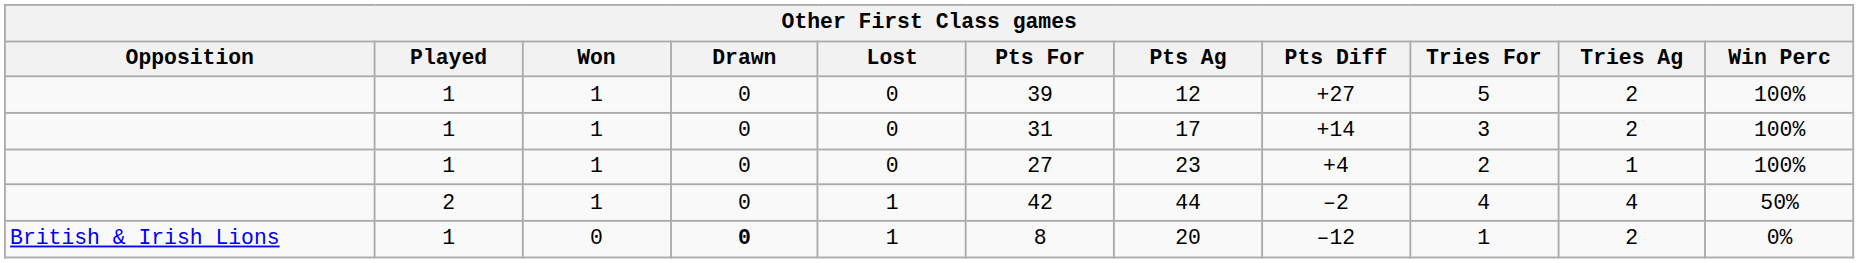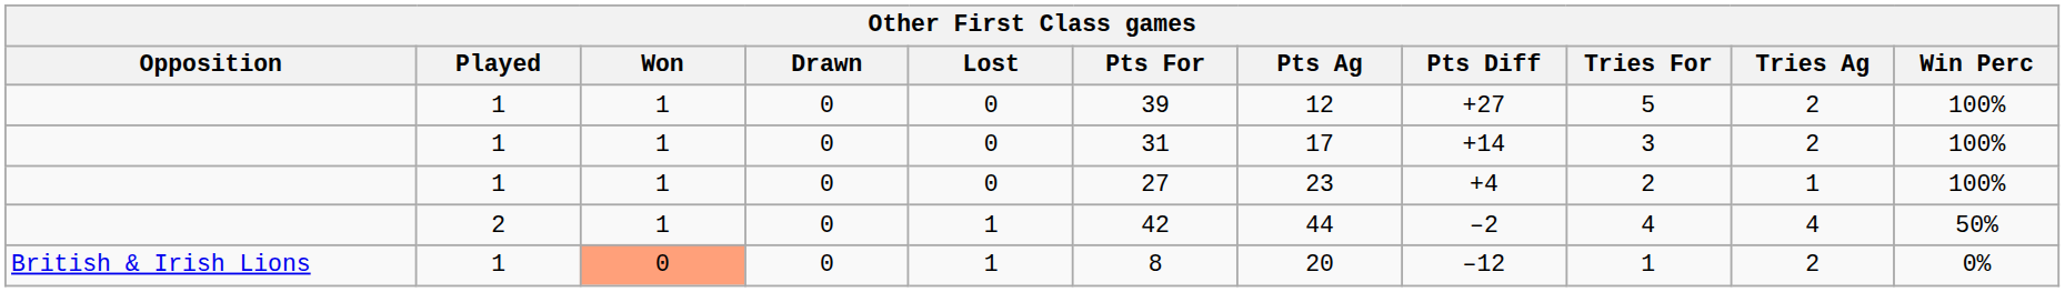British & Irish Lions | Won: no background -> lightsalmon background
British & Irish Lions | Drawn: bold -> normal
